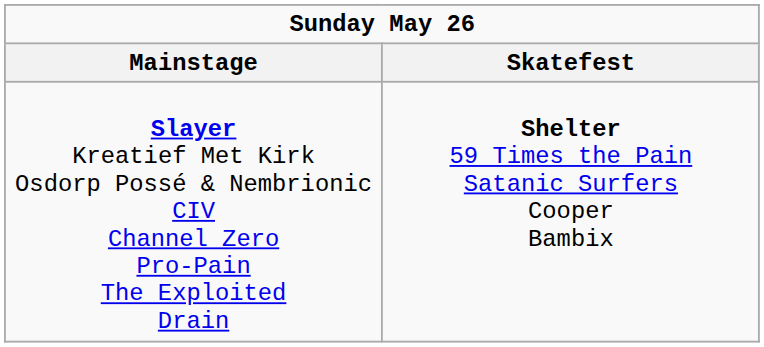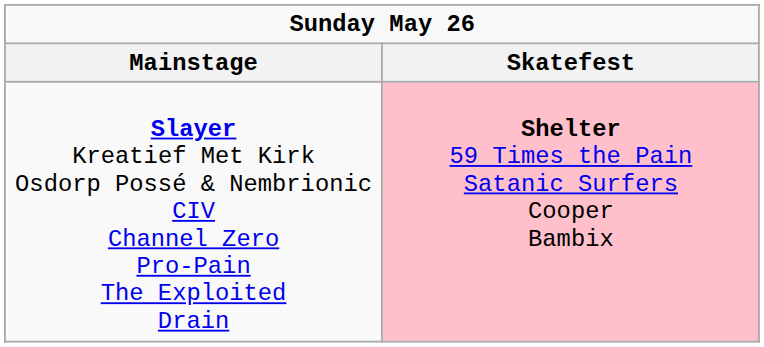row 3 | Skatefest: no background -> pink background
